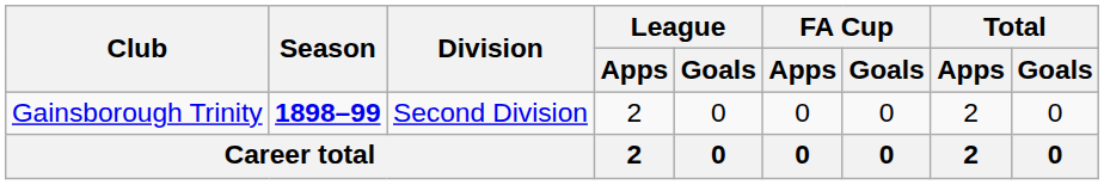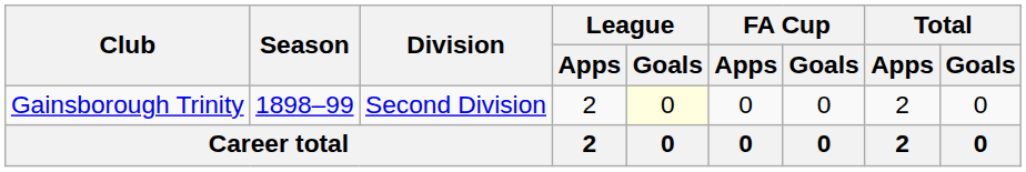Gainsborough Trinity | Season: bold -> normal
Gainsborough Trinity | League / Goals: no background -> lightyellow background
